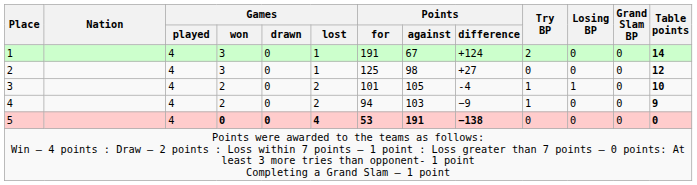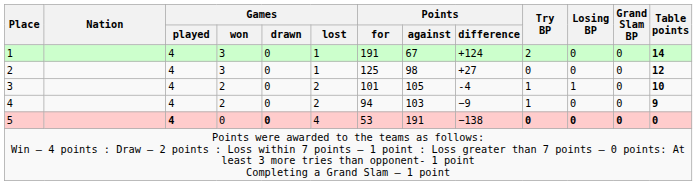5 | Games / played: normal -> bold
5 | Games / won: bold -> normal
5 | Games / lost: bold -> normal
5 | Points / for: bold -> normal
5 | Points / against: bold -> normal
5 | Points / difference: bold -> normal
5 | Try BP: normal -> bold
5 | Losing BP: normal -> bold
5 | Grand Slam BP: normal -> bold
